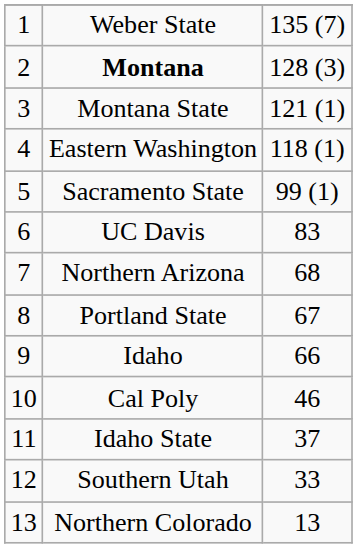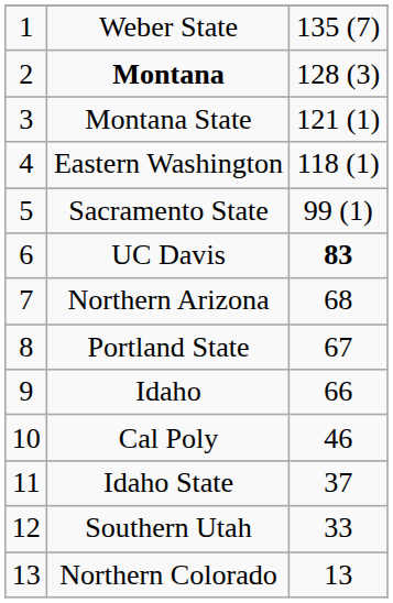UC Davis | column 3: normal -> bold
